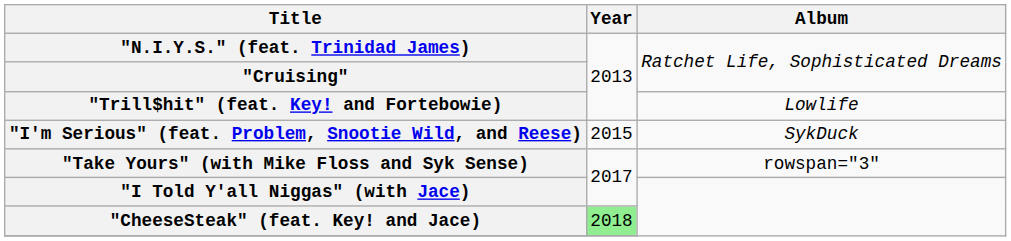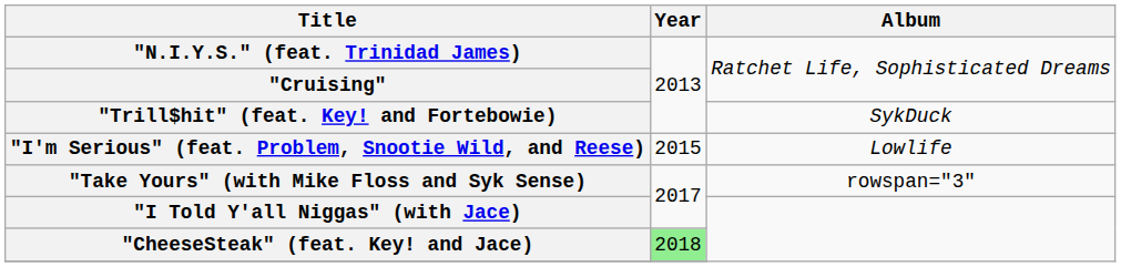"Trill$hit" (feat. Key! and Fortebowie) | Album: Lowlife -> SykDuck
"I'm Serious" (feat. Problem, Snootie Wild, and Reese) | Album: SykDuck -> Lowlife
